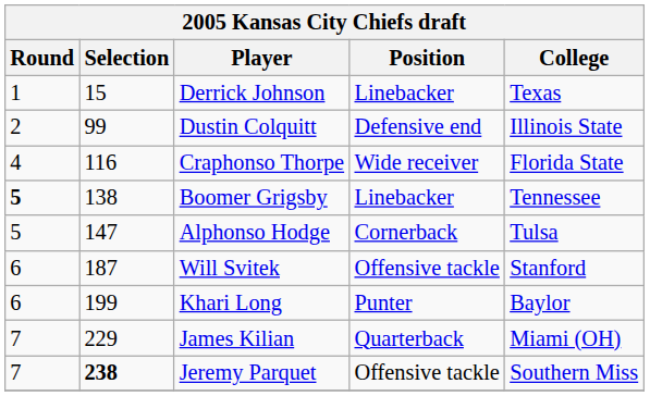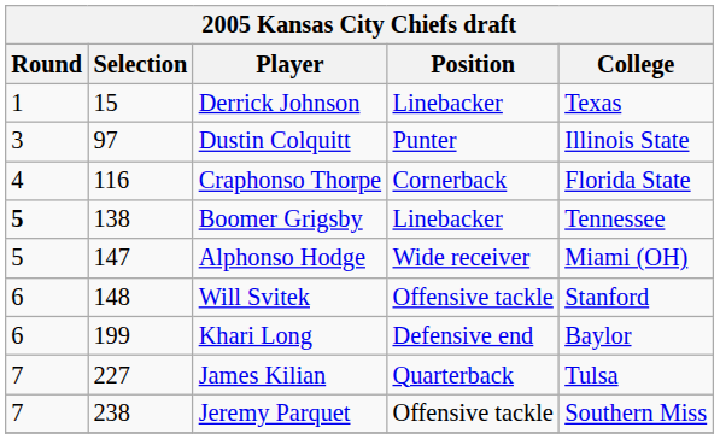Dustin Colquitt | Round: 2 -> 3
Dustin Colquitt | Selection: 99 -> 97
Dustin Colquitt | Position: Defensive end -> Punter
Craphonso Thorpe | Position: Wide receiver -> Cornerback
Alphonso Hodge | Position: Cornerback -> Wide receiver
Alphonso Hodge | College: Tulsa -> Miami (OH)
Will Svitek | Selection: 187 -> 148
Khari Long | Position: Punter -> Defensive end
James Kilian | Selection: 229 -> 227
James Kilian | College: Miami (OH) -> Tulsa
Jeremy Parquet | Selection: bold -> normal
